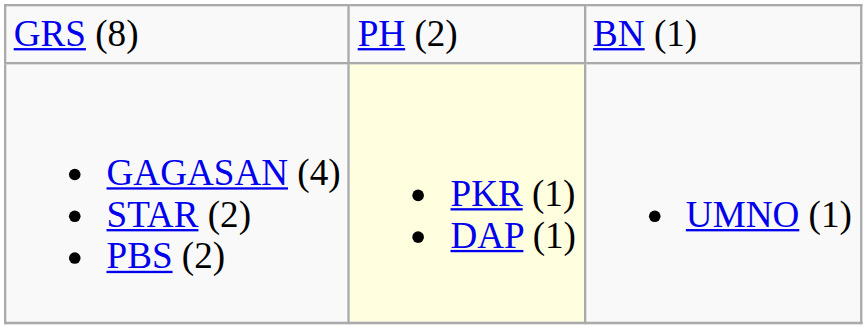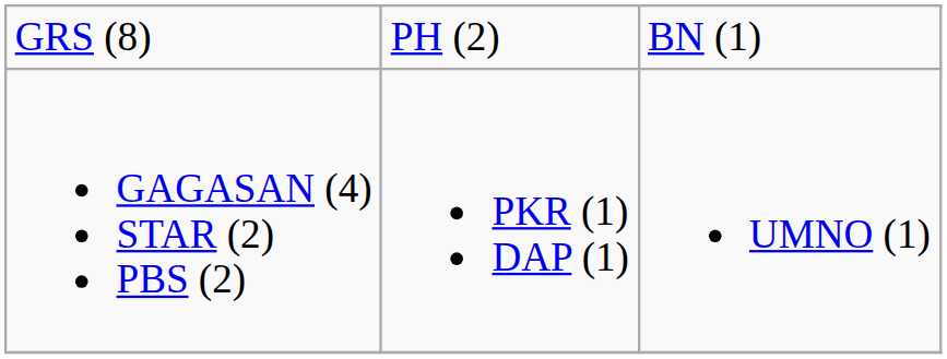GAGASAN (4) STAR (2) PBS (2) | column 2: lightyellow background -> no background
